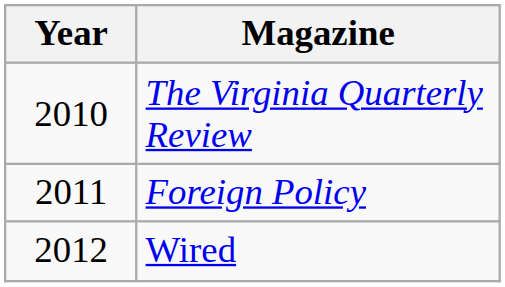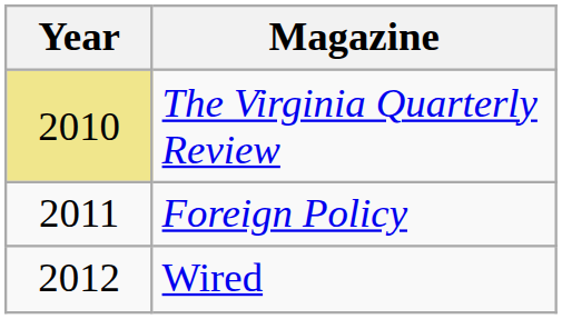The Virginia Quarterly Review | Year: no background -> khaki background
